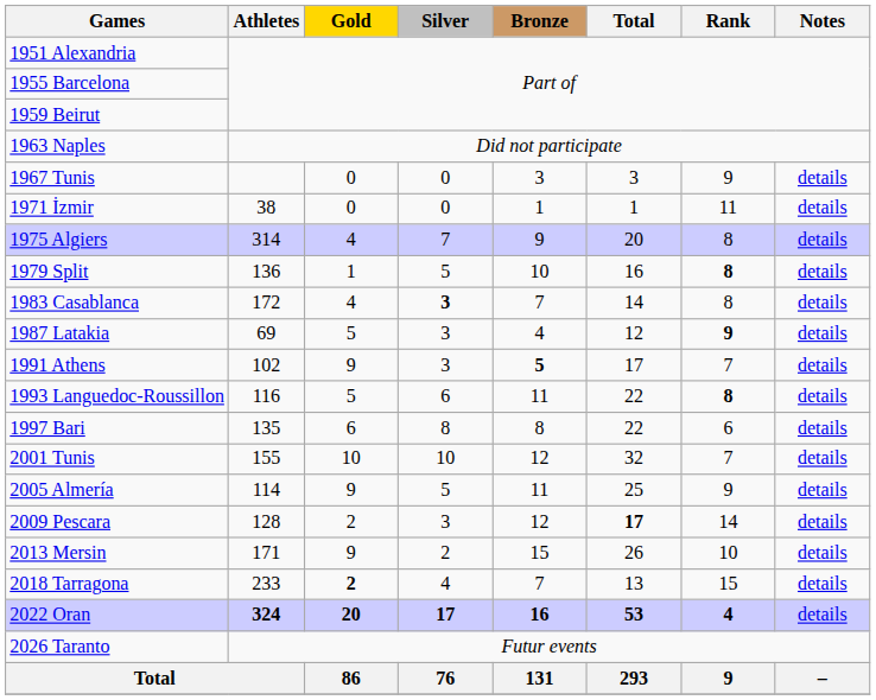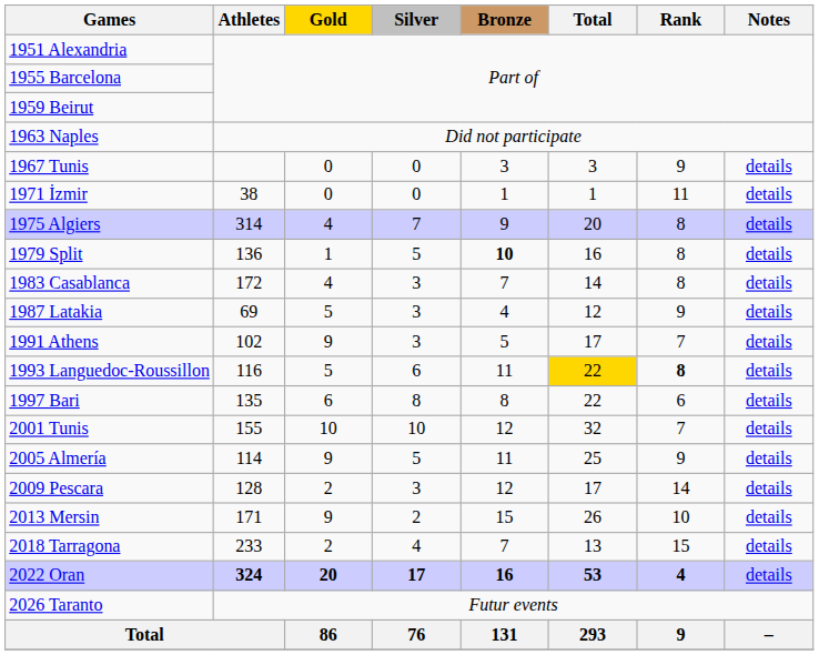1979 Split | Bronze: normal -> bold
1979 Split | Rank: bold -> normal
1983 Casablanca | Silver: bold -> normal
1987 Latakia | Rank: bold -> normal
1991 Athens | Bronze: bold -> normal
1993 Languedoc-Roussillon | Total: no background -> gold background
2009 Pescara | Total: bold -> normal
2018 Tarragona | Gold: bold -> normal
